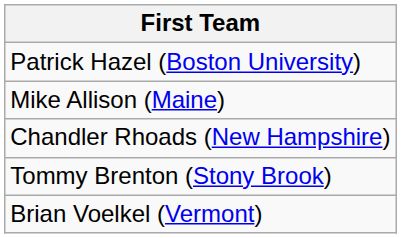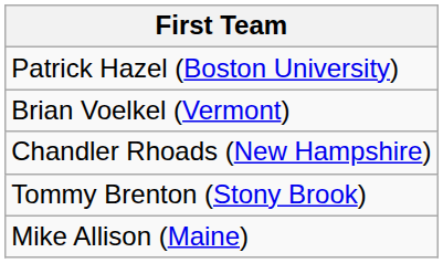row 3 | column 1: Mike Allison (Maine) -> Brian Voelkel (Vermont)
row 6 | column 1: Brian Voelkel (Vermont) -> Mike Allison (Maine)
